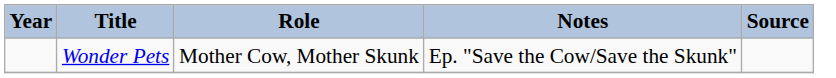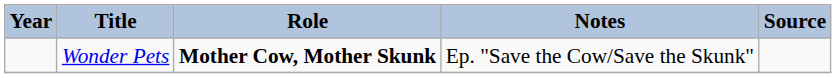Wonder Pets | Role: normal -> bold
